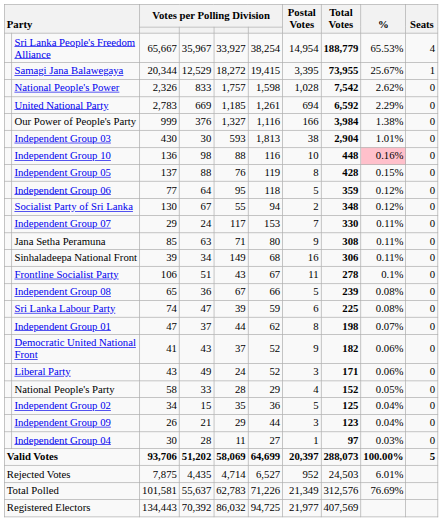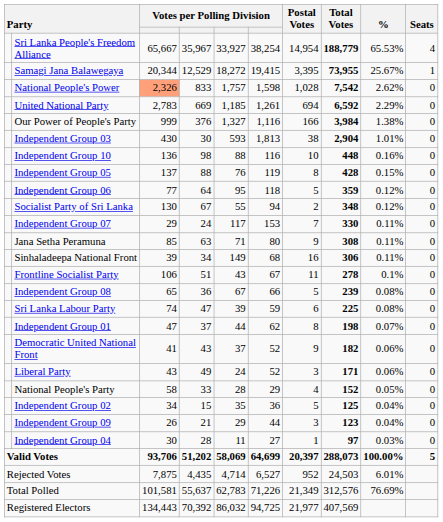National People's Power | column 3: no background -> lightsalmon background
Independent Group 10 | %: pink background -> no background
